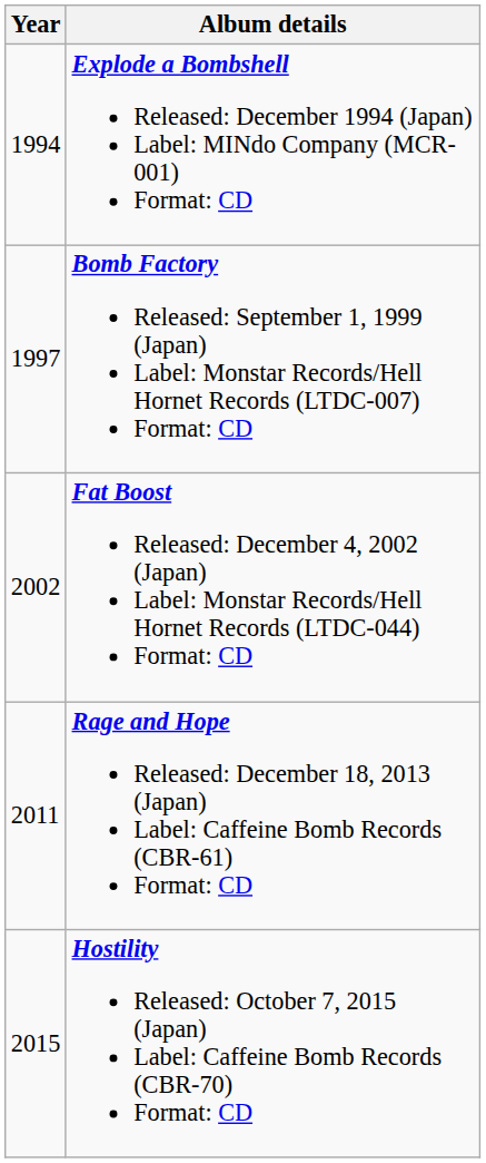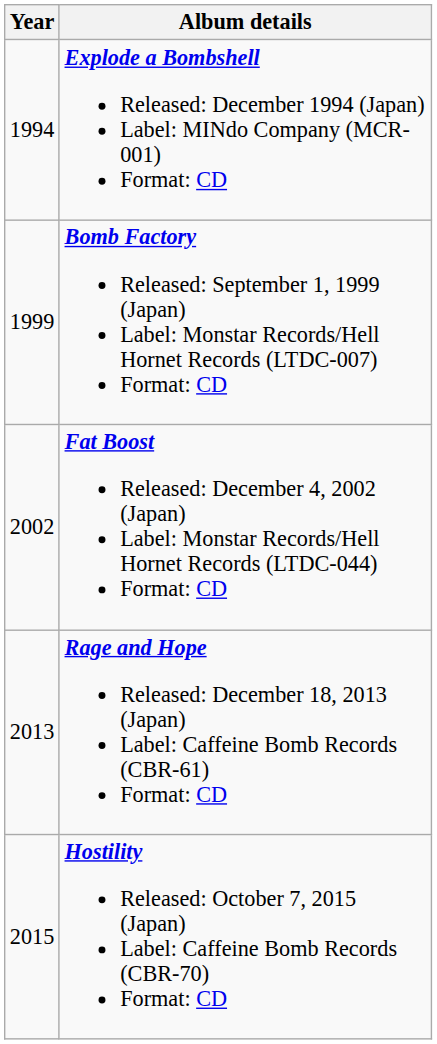row 3 | Year: 1997 -> 1999
row 5 | Year: 2011 -> 2013
